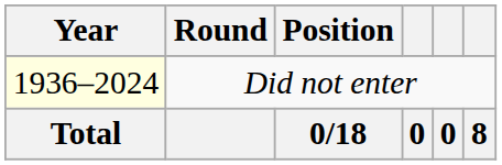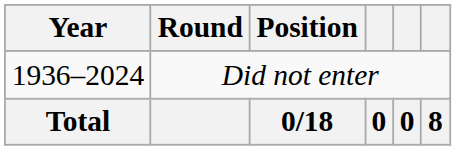Did not enter | Year: lightyellow background -> no background
